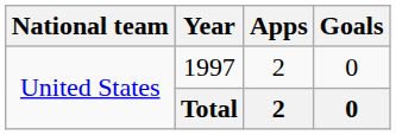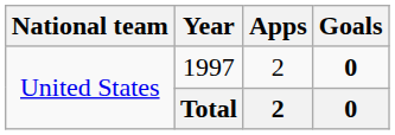United States / 1997 | Goals: normal -> bold
